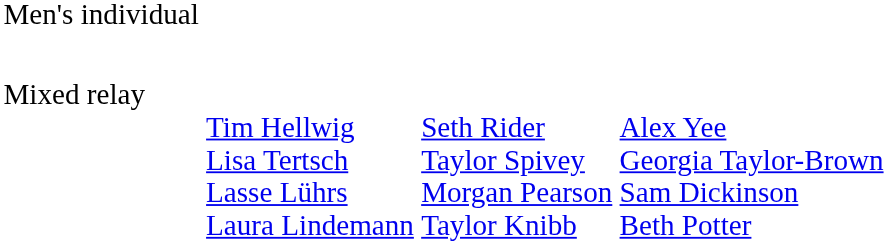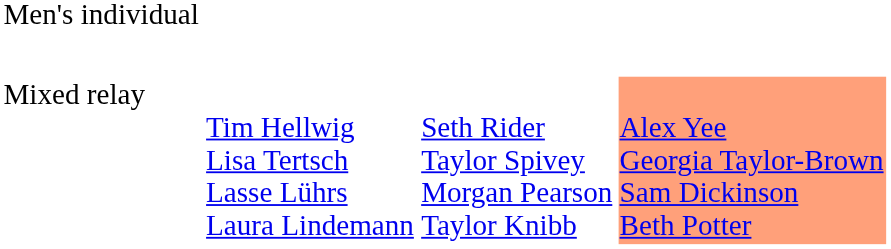Mixed relay | column 4: no background -> lightsalmon background
